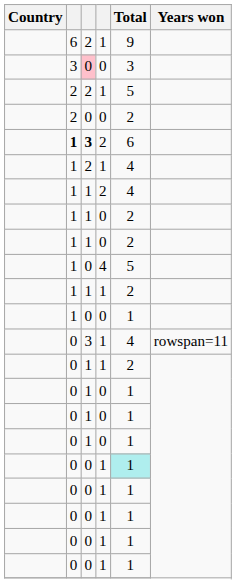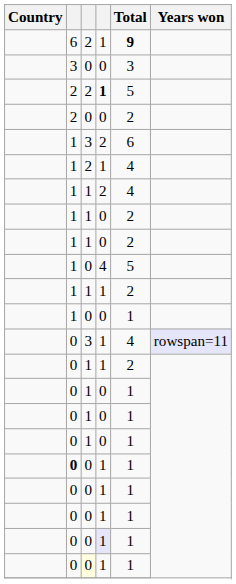row 2 | Total: normal -> bold
row 3 | column 3: pink background -> no background
row 4 | column 4: normal -> bold
row 6 | column 2: bold -> normal
row 6 | column 3: bold -> normal
row 14 | Years won: no background -> lavender background
row 19 | column 2: normal -> bold
row 19 | Total: paleturquoise background -> no background
row 22 | column 4: no background -> lavender background
row 23 | column 3: no background -> lightyellow background
